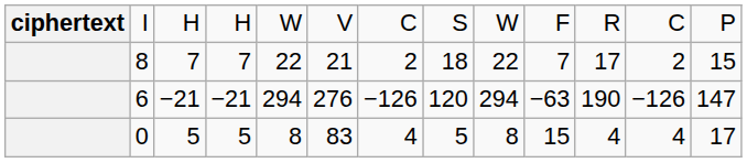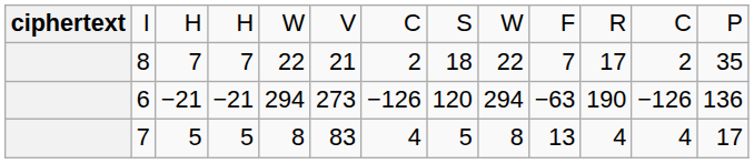row 2 | column 13: 15 -> 35
row 3 | column 6: 276 -> 273
row 3 | column 13: 147 -> 136
row 4 | column 2: 0 -> 7
row 4 | column 10: 15 -> 13
